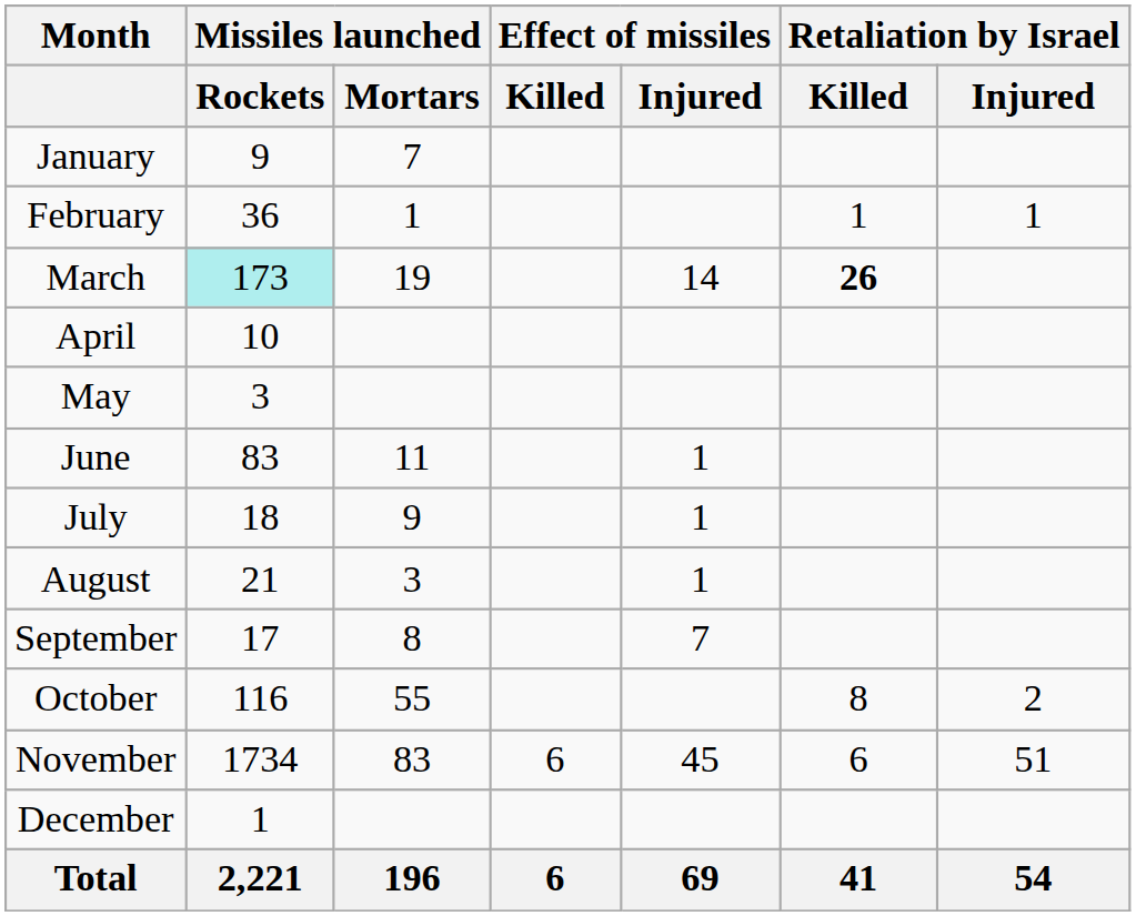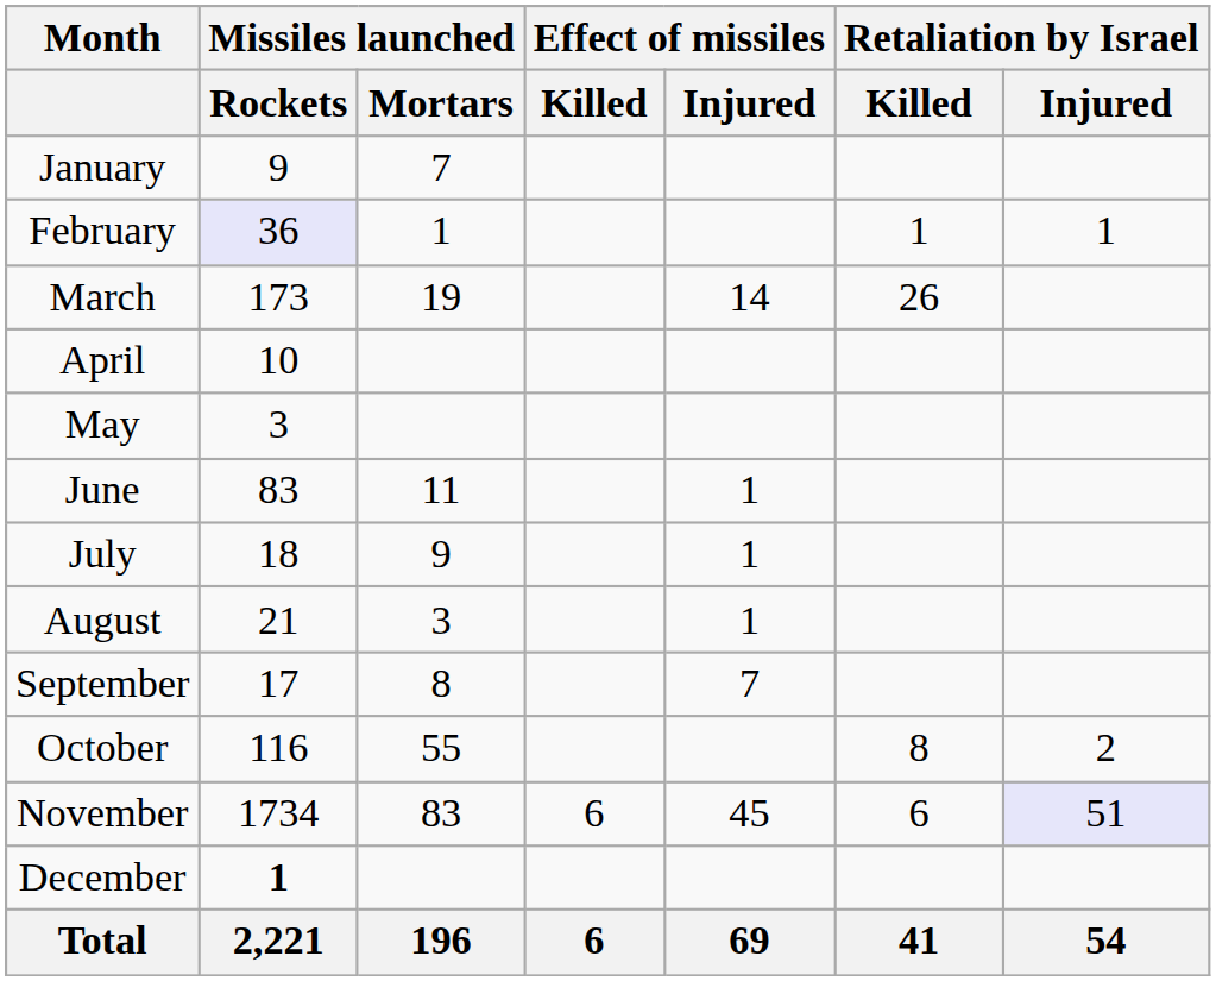February | Missiles launched / Rockets: no background -> lavender background
March | Missiles launched / Rockets: paleturquoise background -> no background
March | Retaliation by Israel / Killed: bold -> normal
November | Retaliation by Israel / Injured: no background -> lavender background
December | Missiles launched / Rockets: normal -> bold
